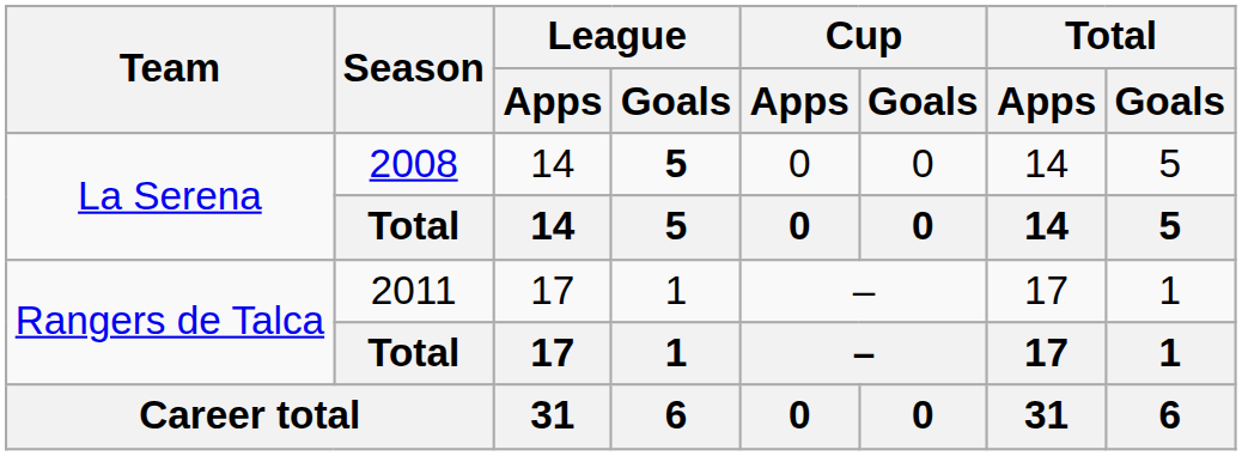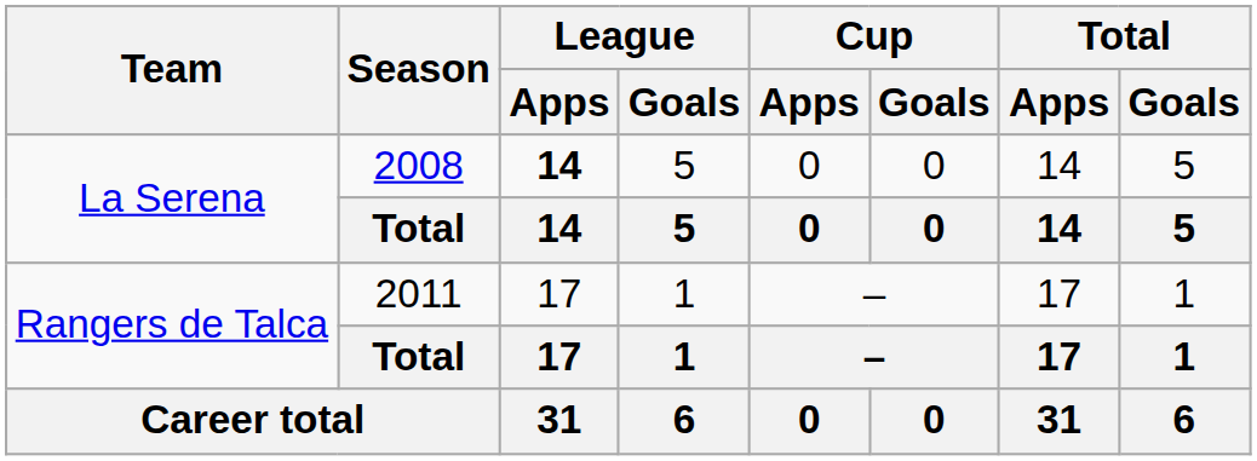La Serena / 2008 | League / Apps: normal -> bold
La Serena / 2008 | League / Goals: bold -> normal
